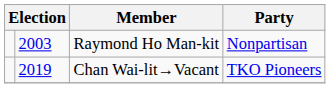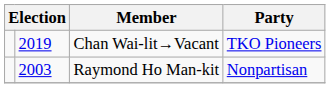rows swapped: Raymond Ho Man-kit <-> Chan Wai-lit→Vacant
